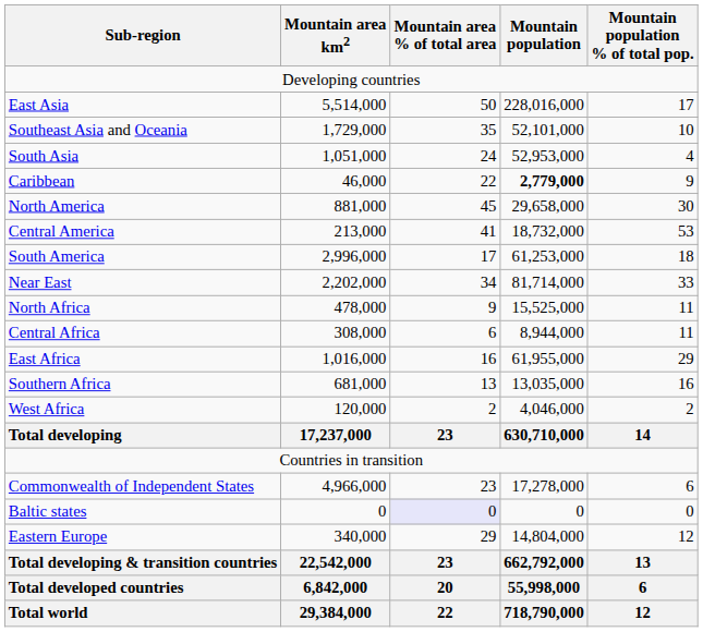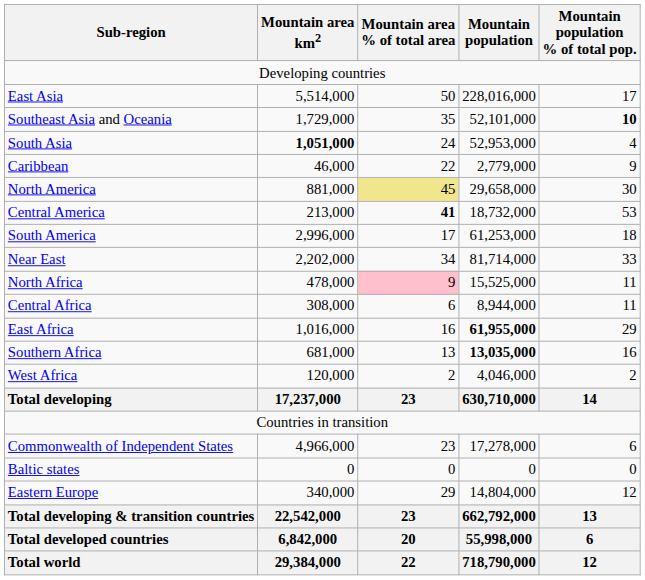Southeast Asia and Oceania | Mountain population % of total pop.: normal -> bold
South Asia | Mountain area km2: normal -> bold
Caribbean | Mountain population: bold -> normal
North America | Mountain area % of total area: no background -> khaki background
Central America | Mountain area % of total area: normal -> bold
North Africa | Mountain area % of total area: no background -> pink background
East Africa | Mountain population: normal -> bold
Southern Africa | Mountain population: normal -> bold
Baltic states | Mountain area % of total area: lavender background -> no background
